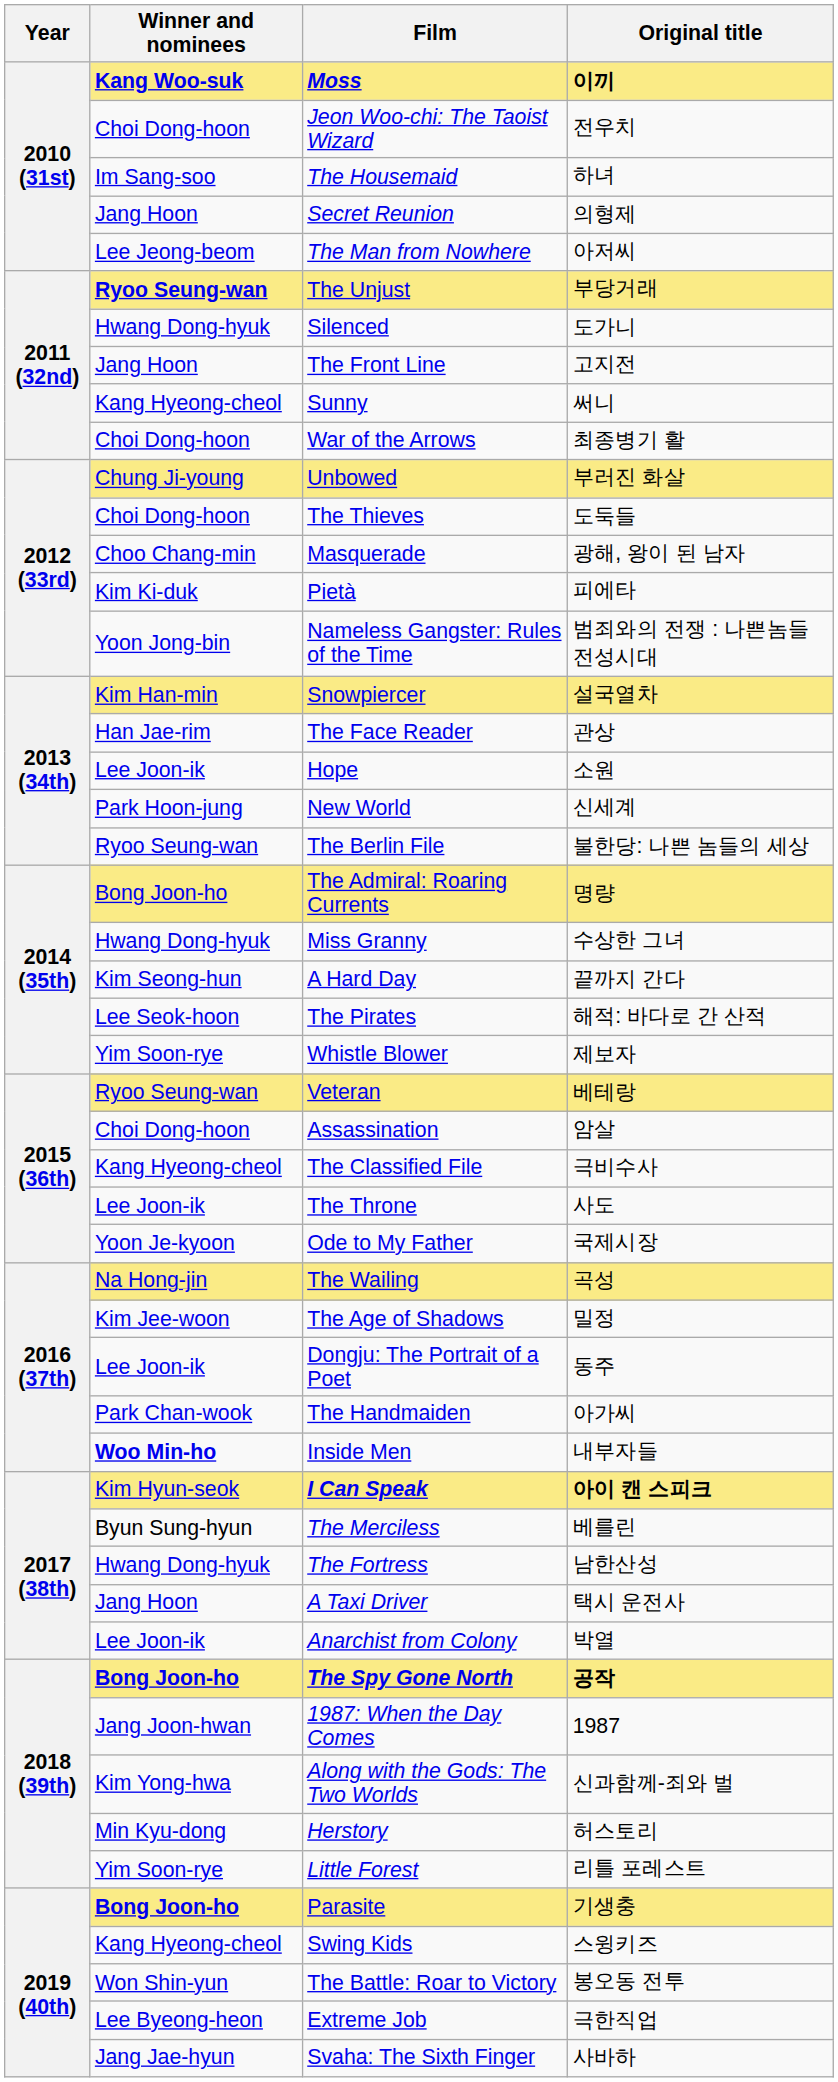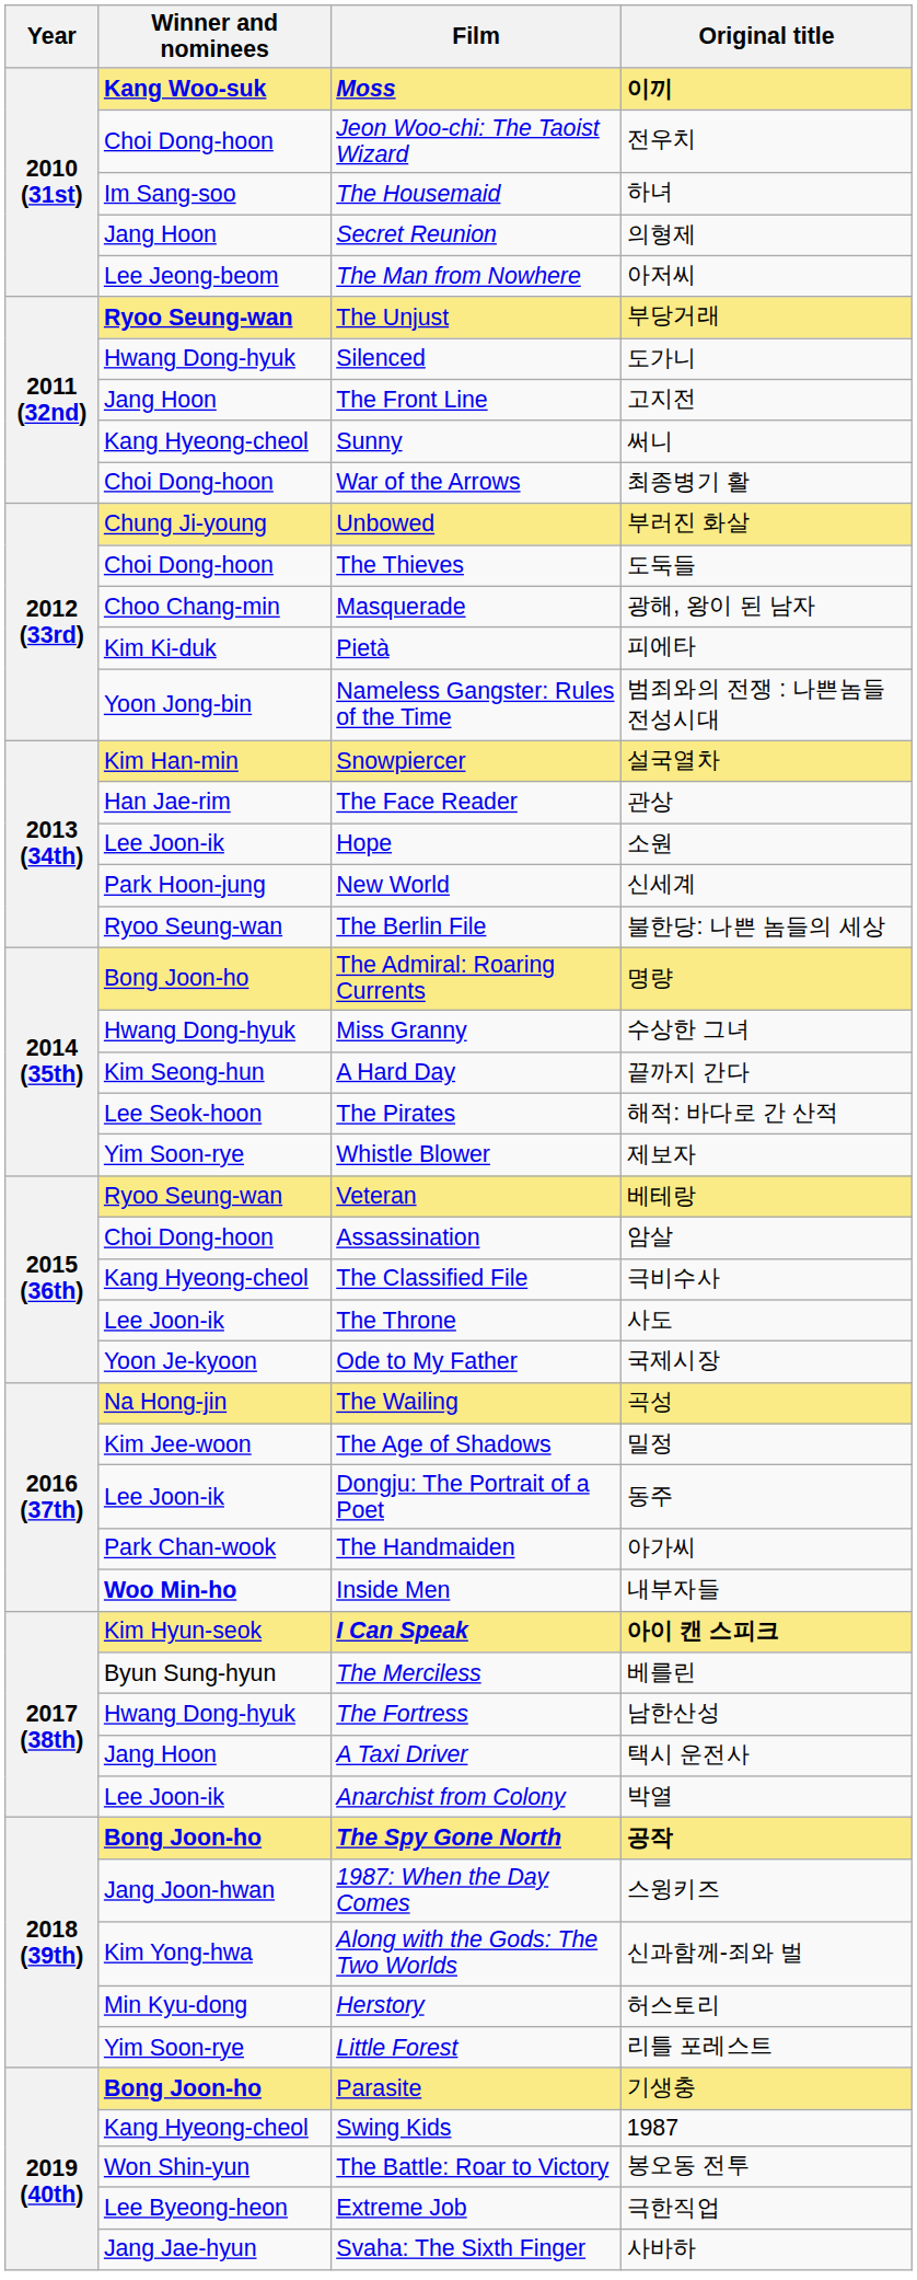1987: When the Day Comes | Original title: 1987 -> 스윙키즈
Swing Kids | Original title: 스윙키즈 -> 1987
